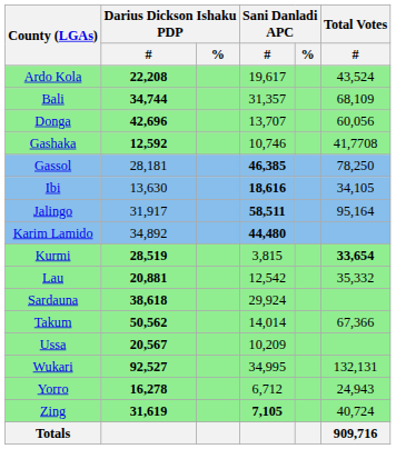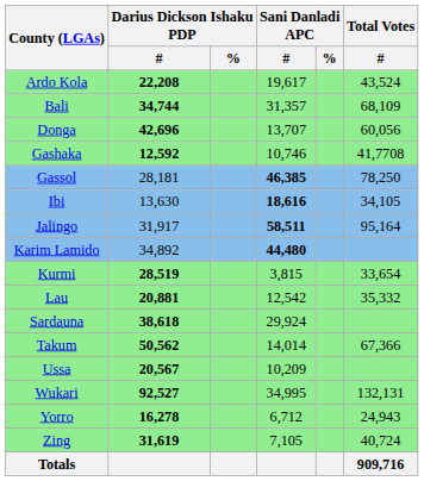Kurmi | Total Votes / #: bold -> normal
Zing | Sani Danladi APC / #: bold -> normal
